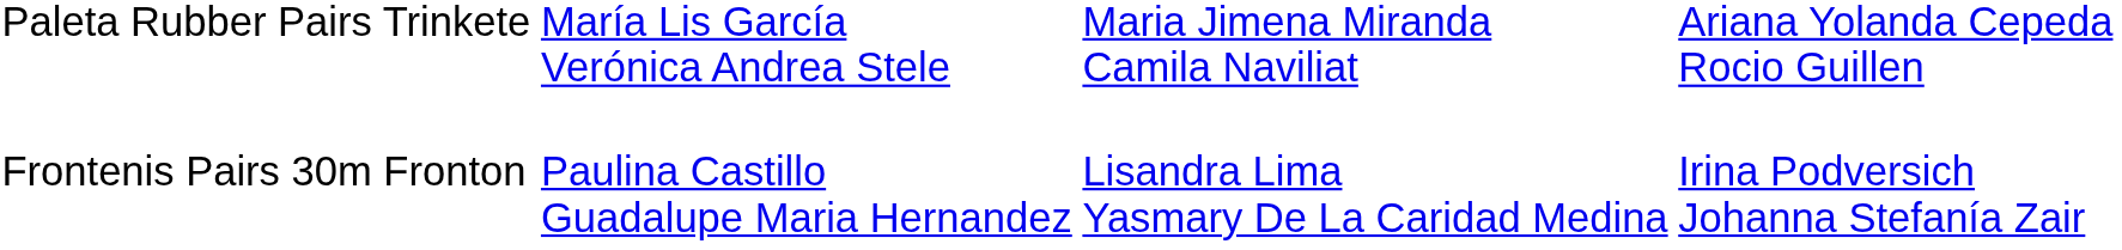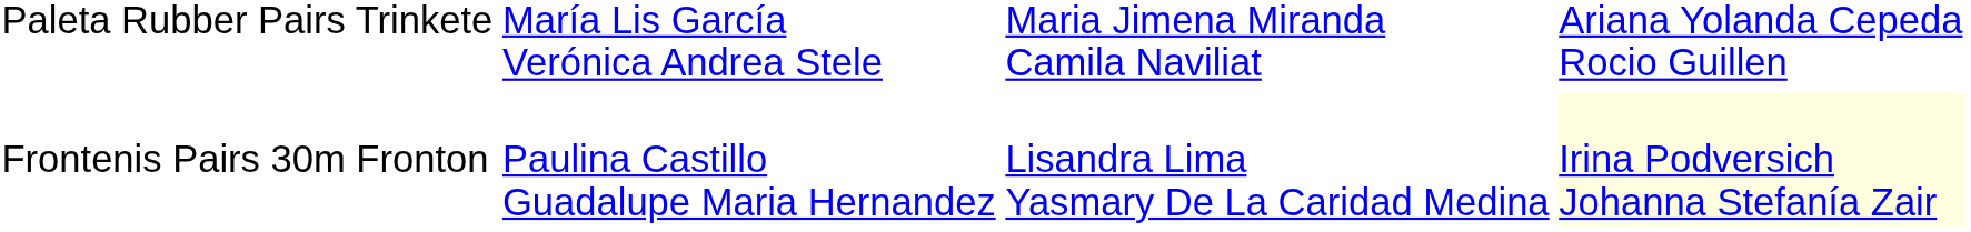Frontenis Pairs 30m Fronton | column 4: no background -> lightyellow background
